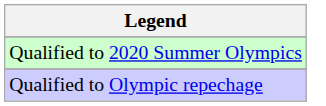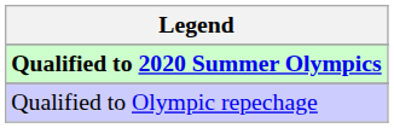Qualified to 2020 Summer Olympics | column 1: normal -> bold
